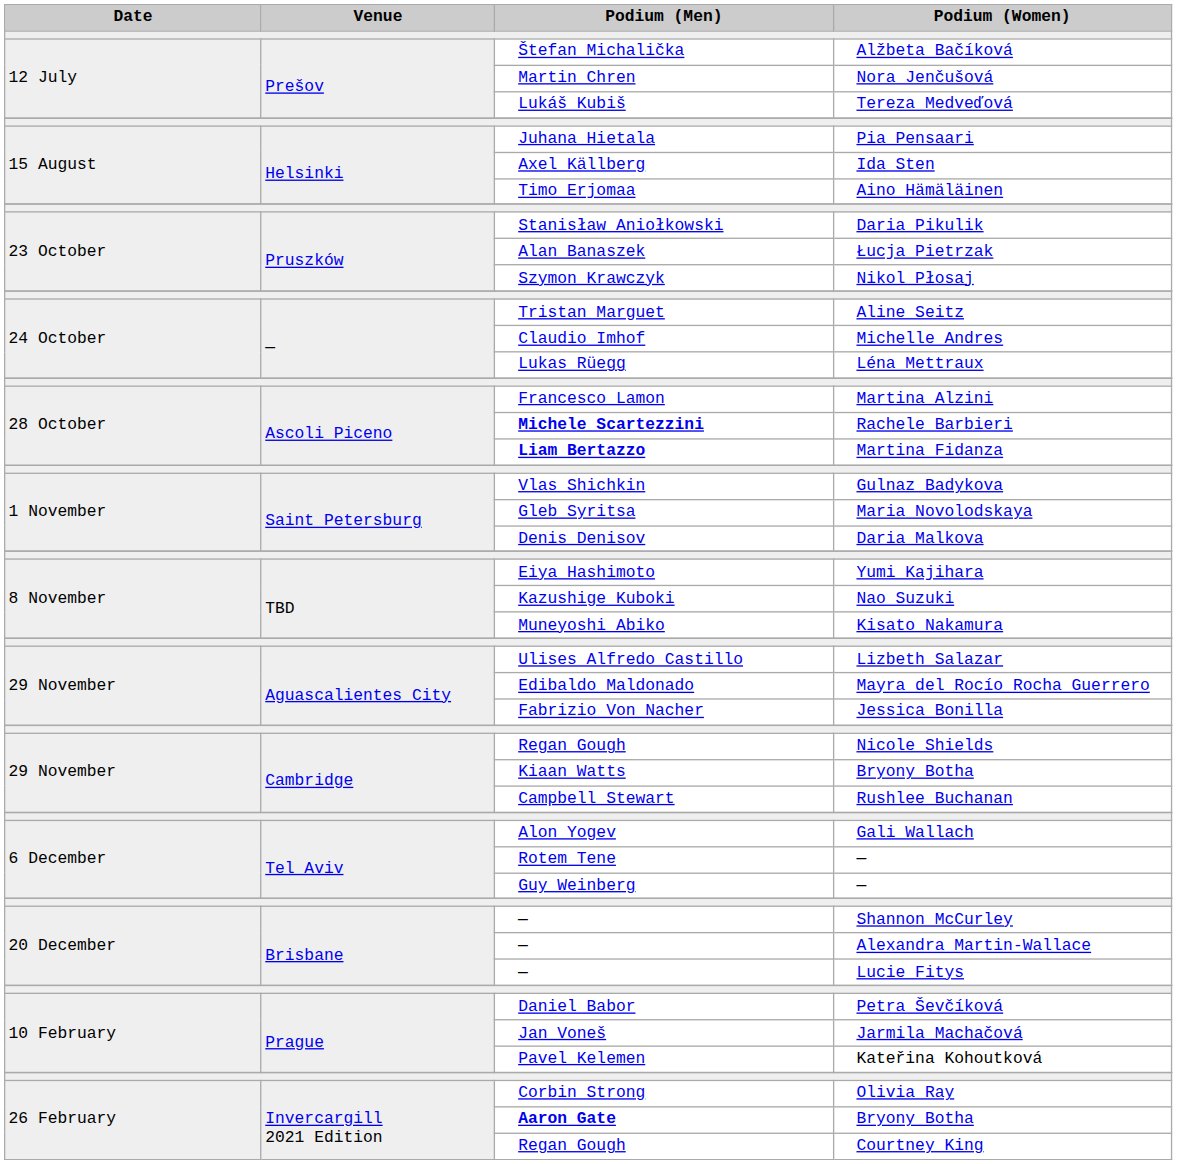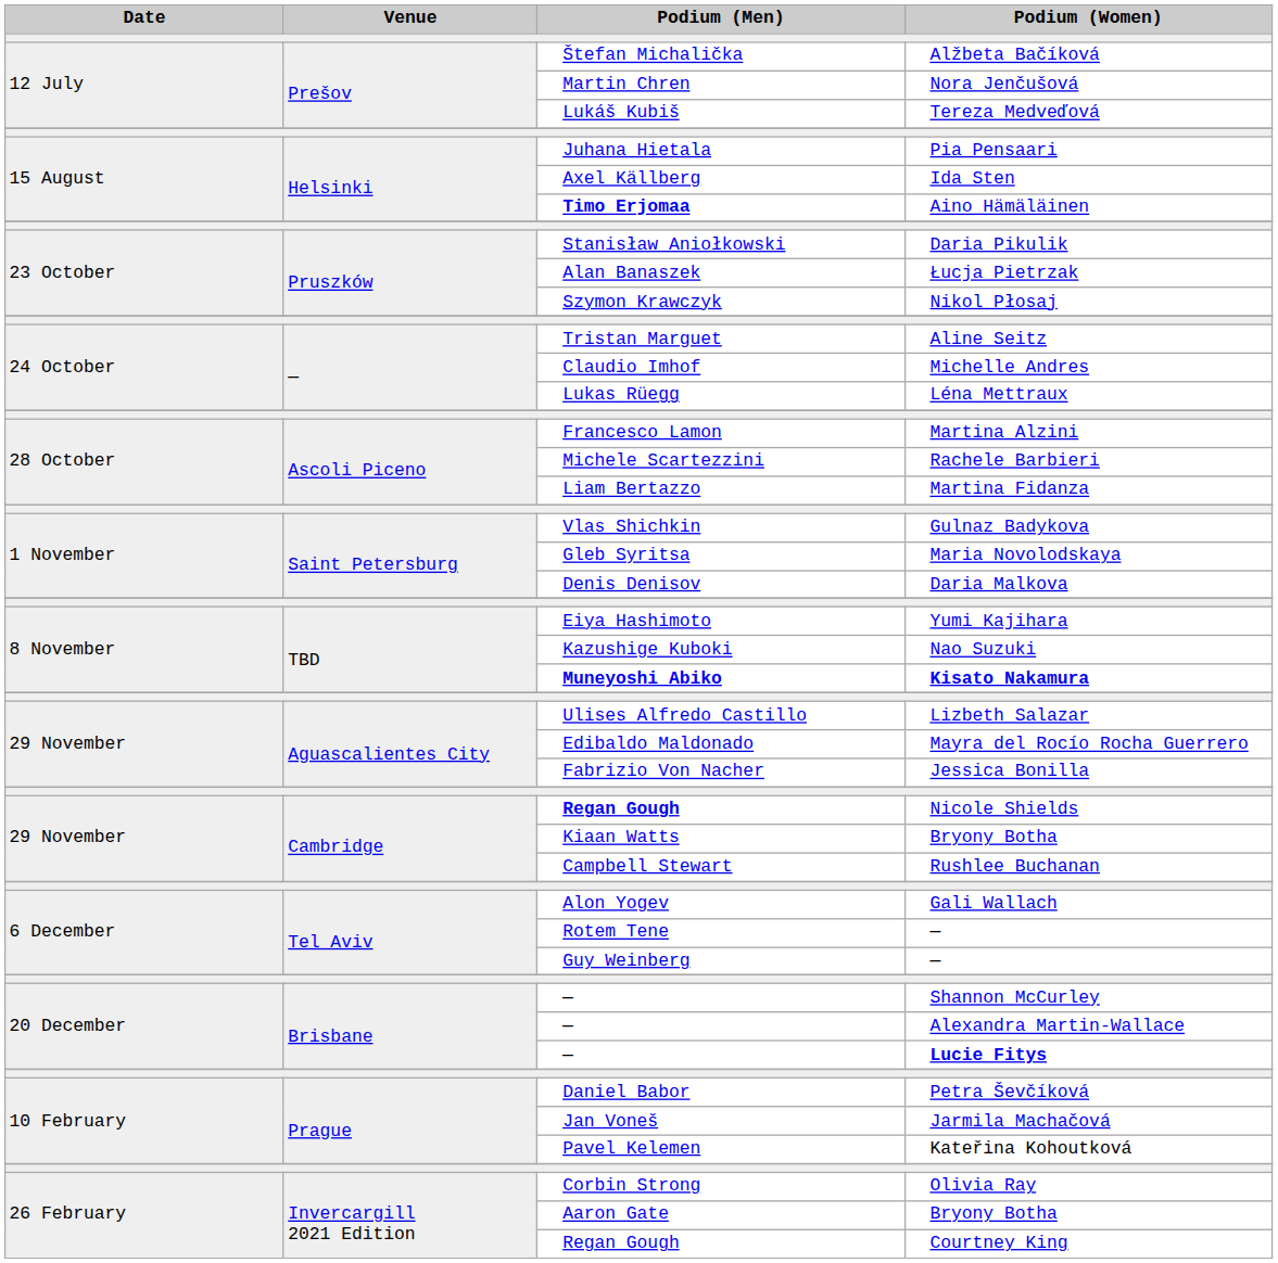Aino Hämäläinen | Podium (Men): normal -> bold
Rachele Barbieri | Podium (Men): bold -> normal
Martina Fidanza | Podium (Men): bold -> normal
Kisato Nakamura | Podium (Men): normal -> bold
Kisato Nakamura | Podium (Women): normal -> bold
Nicole Shields | Podium (Men): normal -> bold
Lucie Fitys | Podium (Women): normal -> bold
Aaron Gate / Bryony Botha | Podium (Men): bold -> normal
